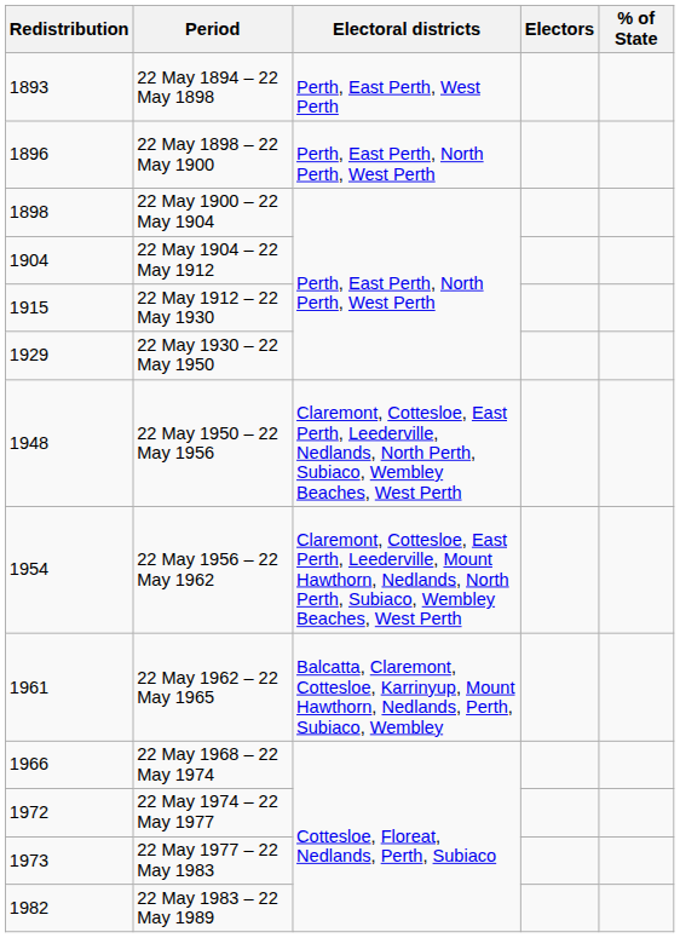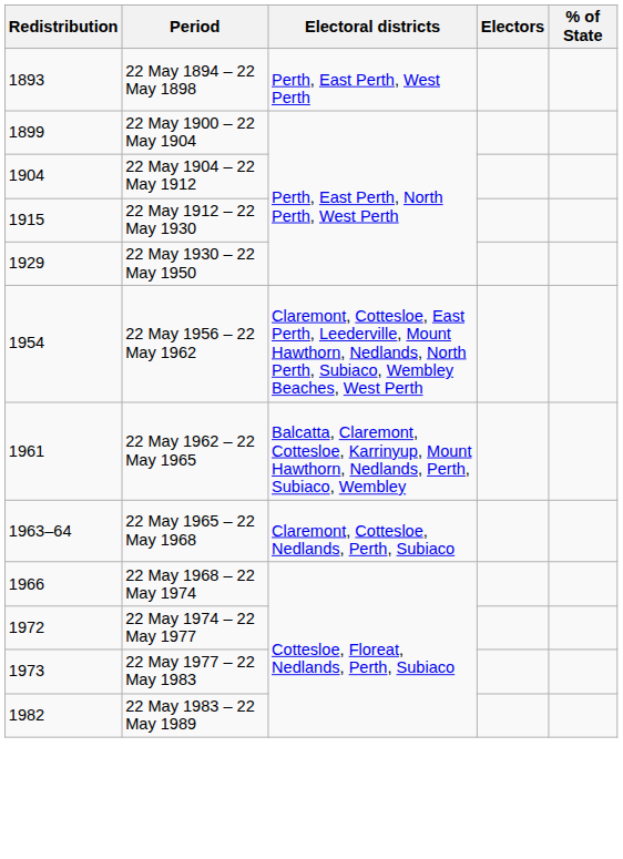- row: 1896 | 22 May 1898 – 22 May 1900 | Perth, East Perth, North Perth, West Perth
22 May 1900 – 22 May 1904 | Redistribution: 1898 -> 1899
- row: 1948 | 22 May 1950 – 22 May 1956 | Claremont, Cottesloe, East Perth, Leederville, Nedlands, North Perth, Subiaco, Wembley Beaches, West Perth
+ row: 1963–64 | 22 May 1965 – 22 May 1968 | Claremont, Cottesloe, Nedlands, Perth, Subiaco
